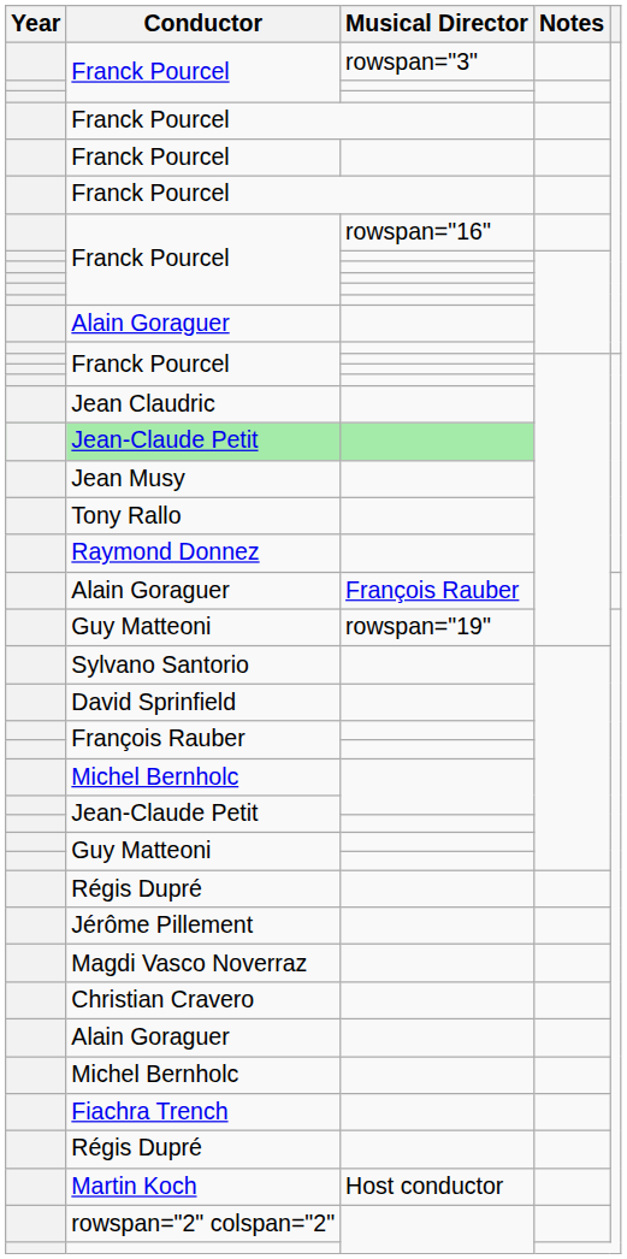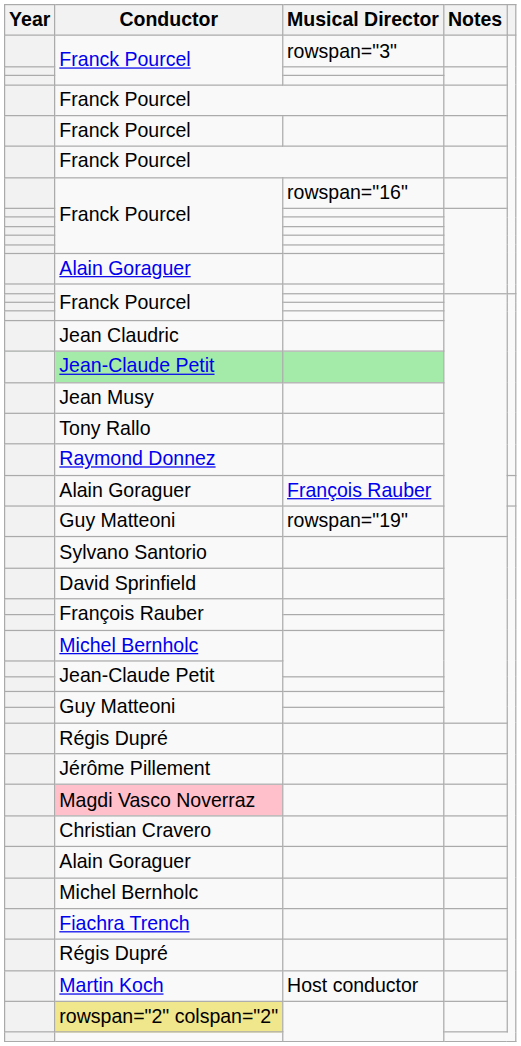Magdi Vasco Noverraz | Conductor: no background -> pink background
rowspan="2" colspan="2" | Conductor: no background -> khaki background
